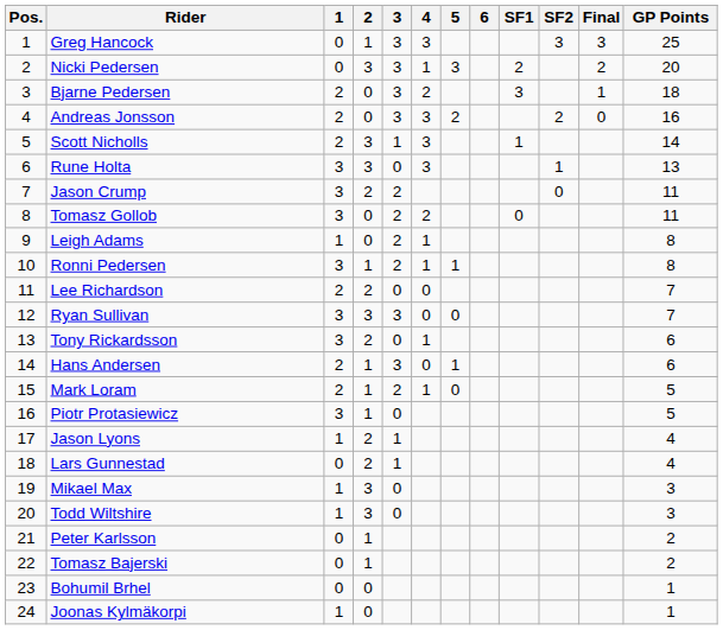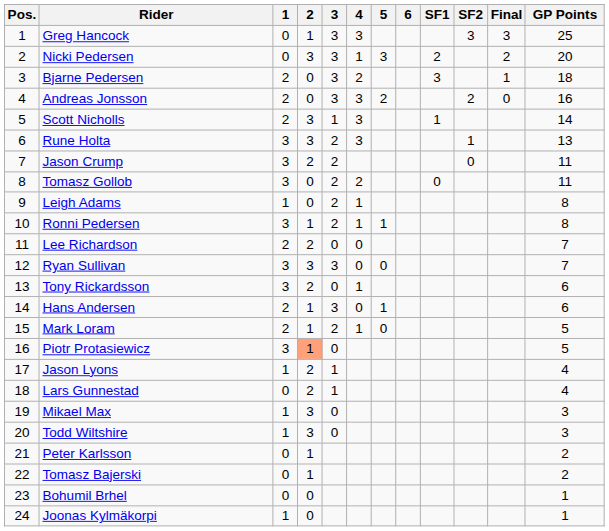Rune Holta | 3: 0 -> 2
Piotr Protasiewicz | 2: no background -> lightsalmon background
